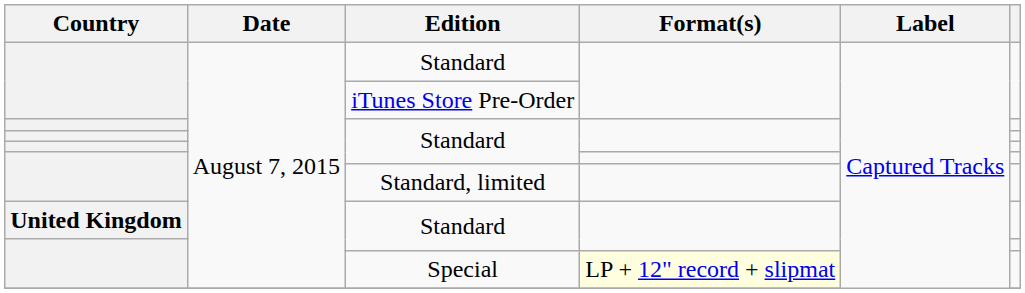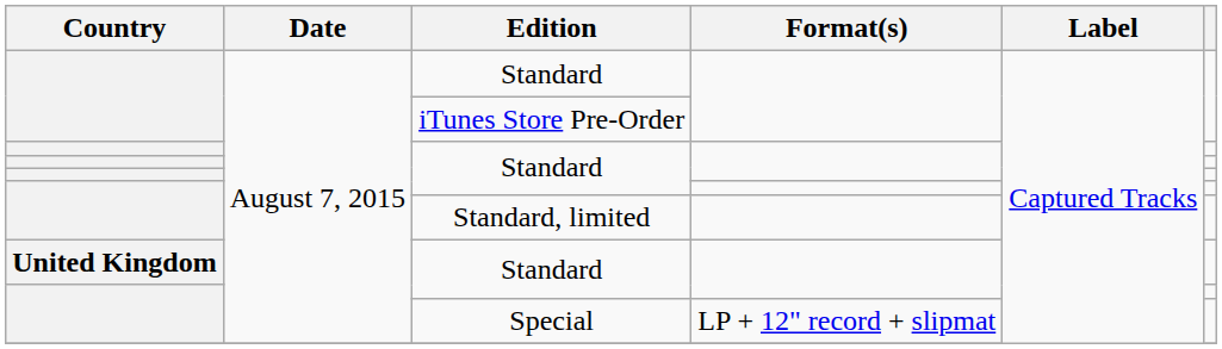Special | Format(s): lightyellow background -> no background
